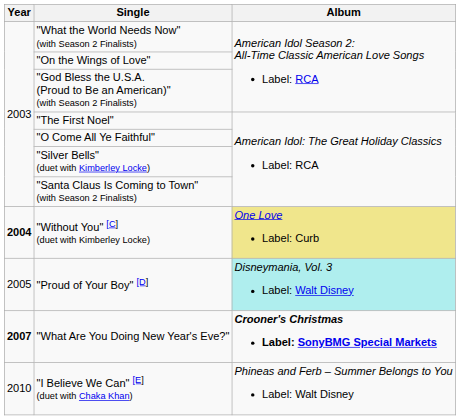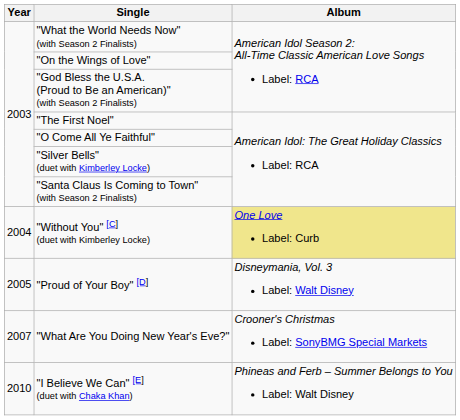"Without You" [C] (duet with Kimberley Locke) | Year: bold -> normal
"Proud of Your Boy" [D] | Album: paleturquoise background -> no background
"What Are You Doing New Year's Eve?" | Year: bold -> normal
"What Are You Doing New Year's Eve?" | Album: bold -> normal
